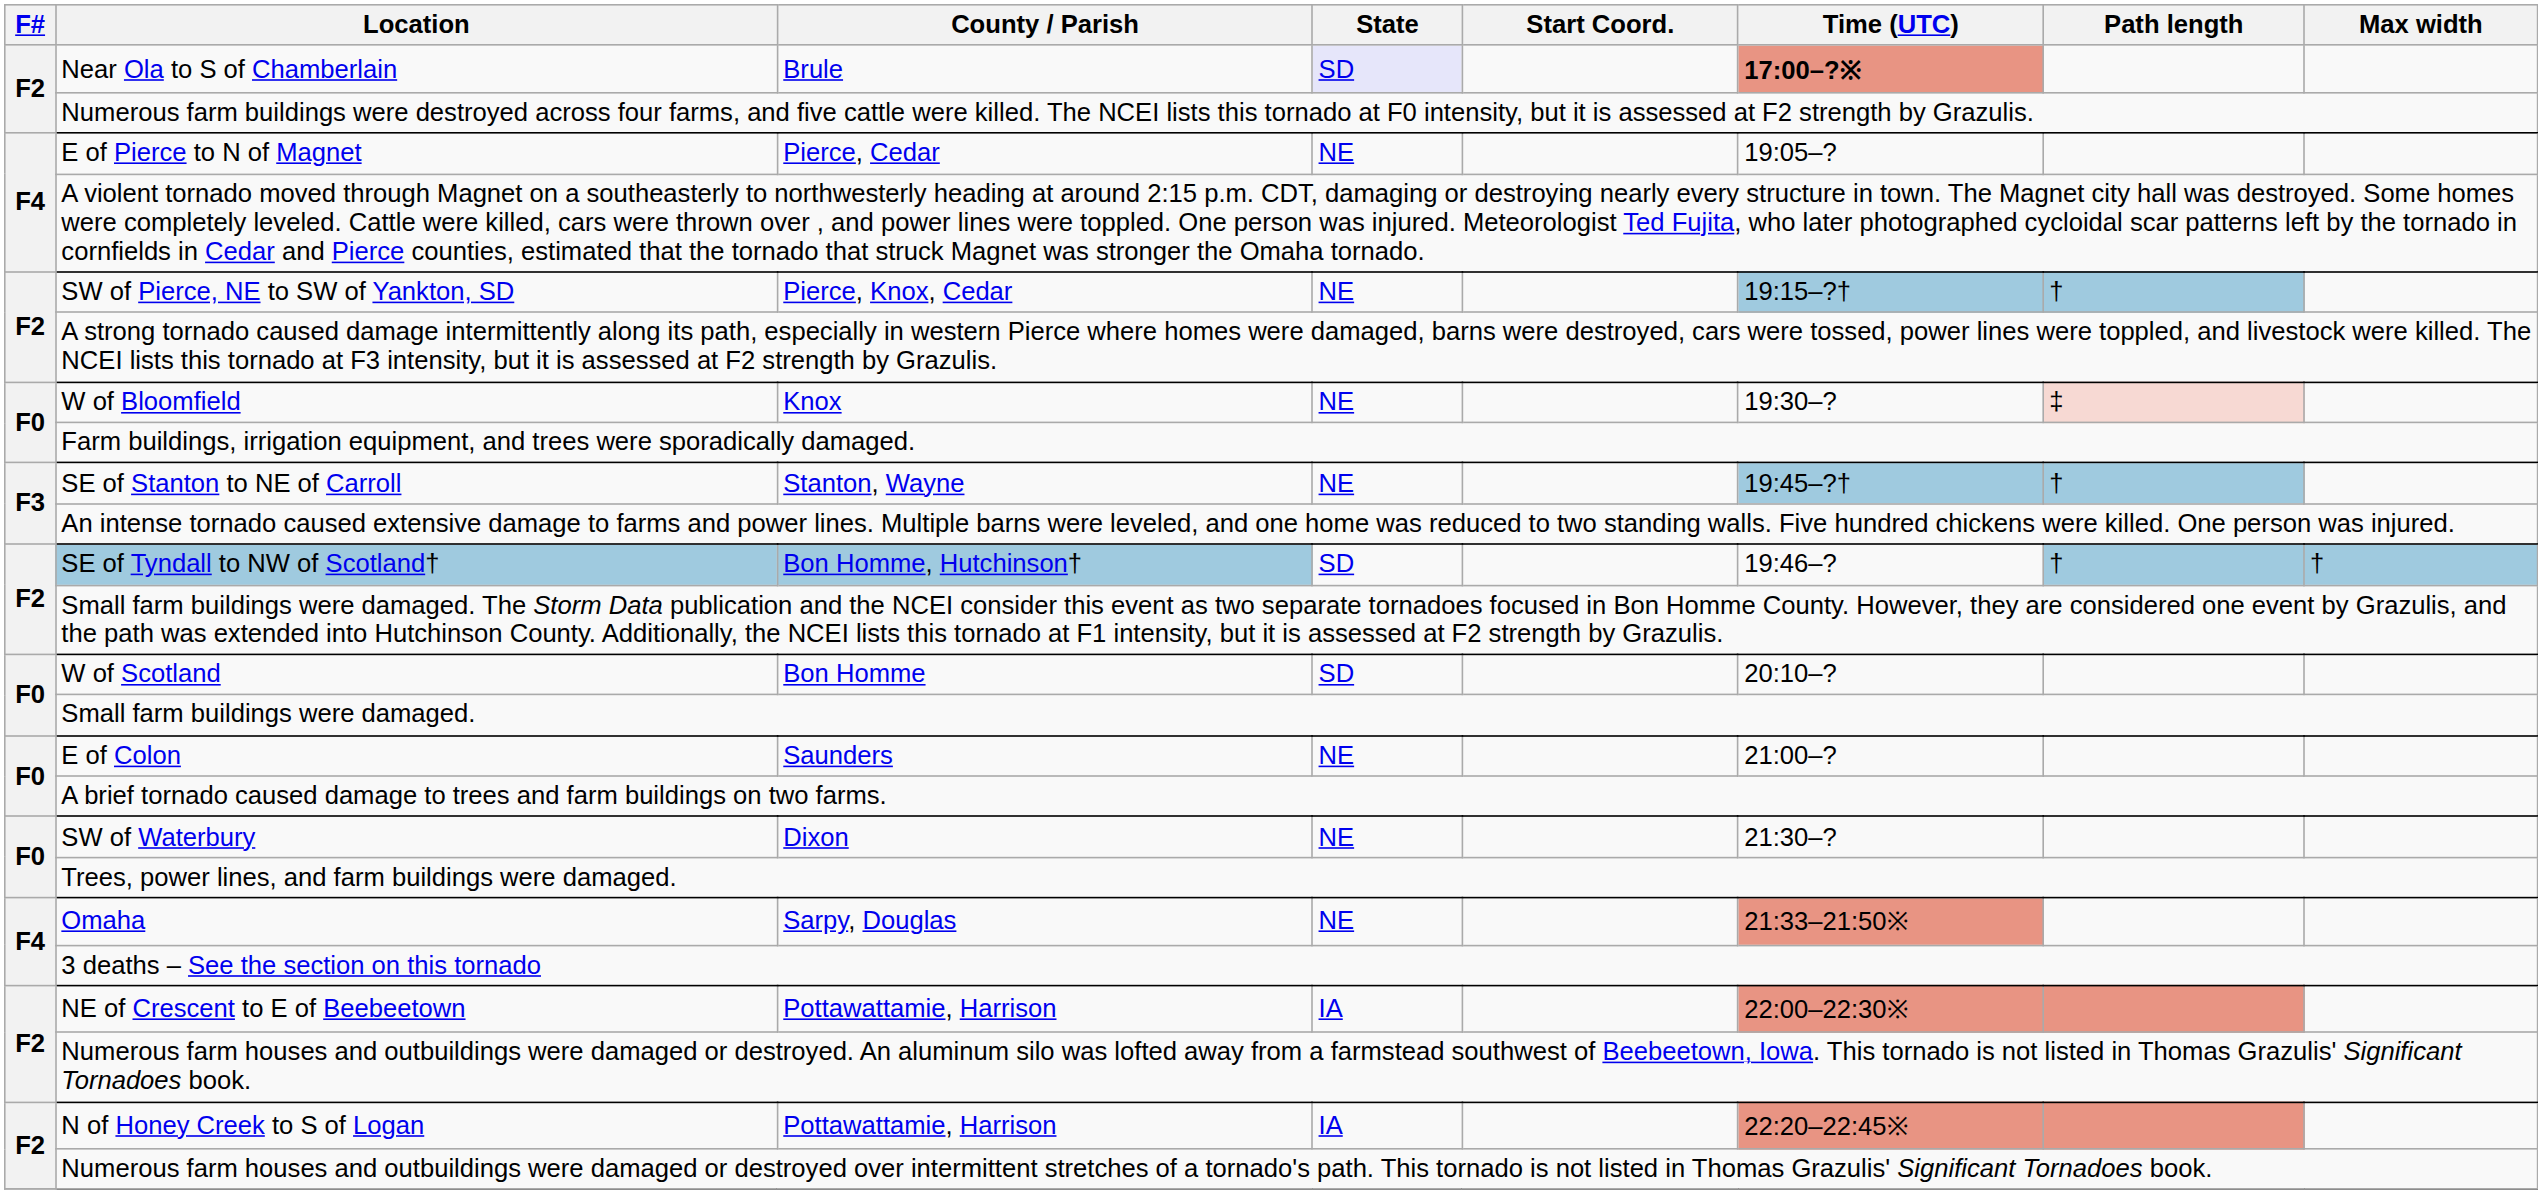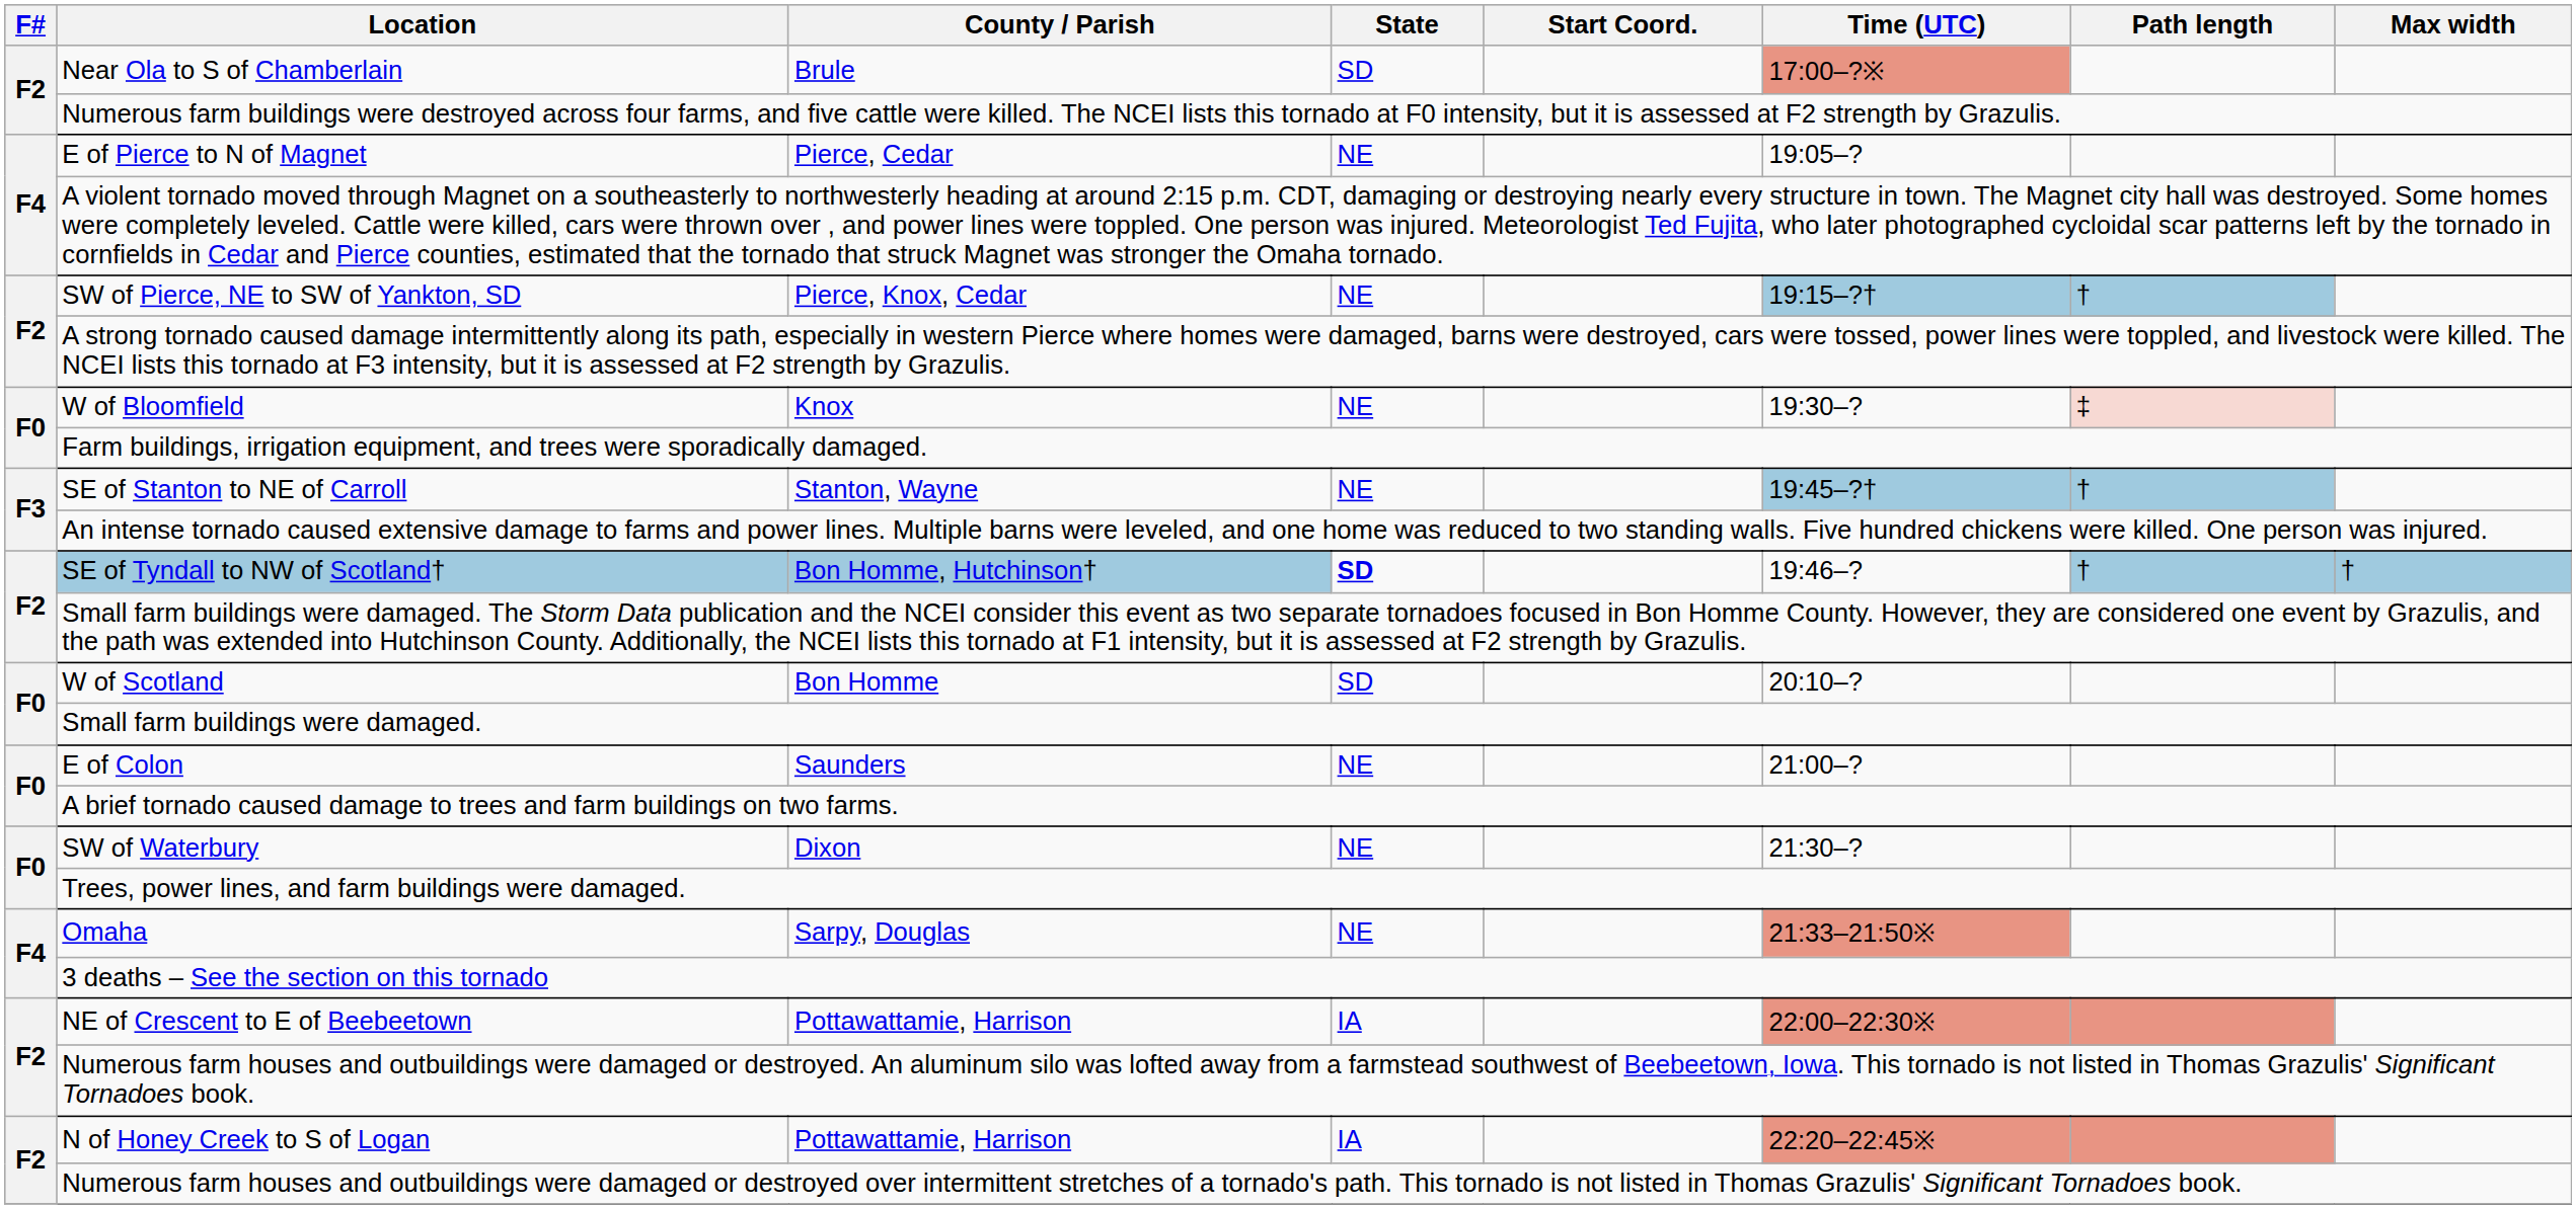Near Ola to S of Chamberlain | State: lavender background -> no background
Near Ola to S of Chamberlain | Time (UTC): bold -> normal
SE of Tyndall to NW of Scotland† | State: normal -> bold
